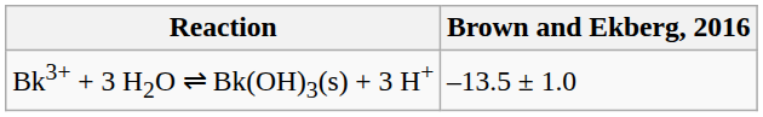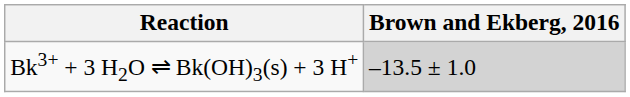Bk3+ + 3 H2O ⇌ Bk(OH)3(s) + 3 H+ | Brown and Ekberg, 2016: no background -> lightgrey background
